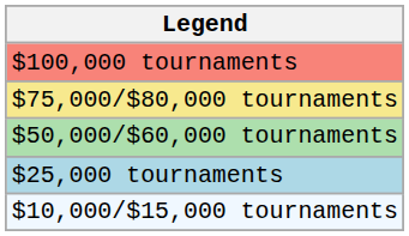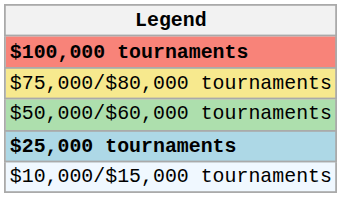row 2 | column 1: normal -> bold
row 5 | column 1: normal -> bold
